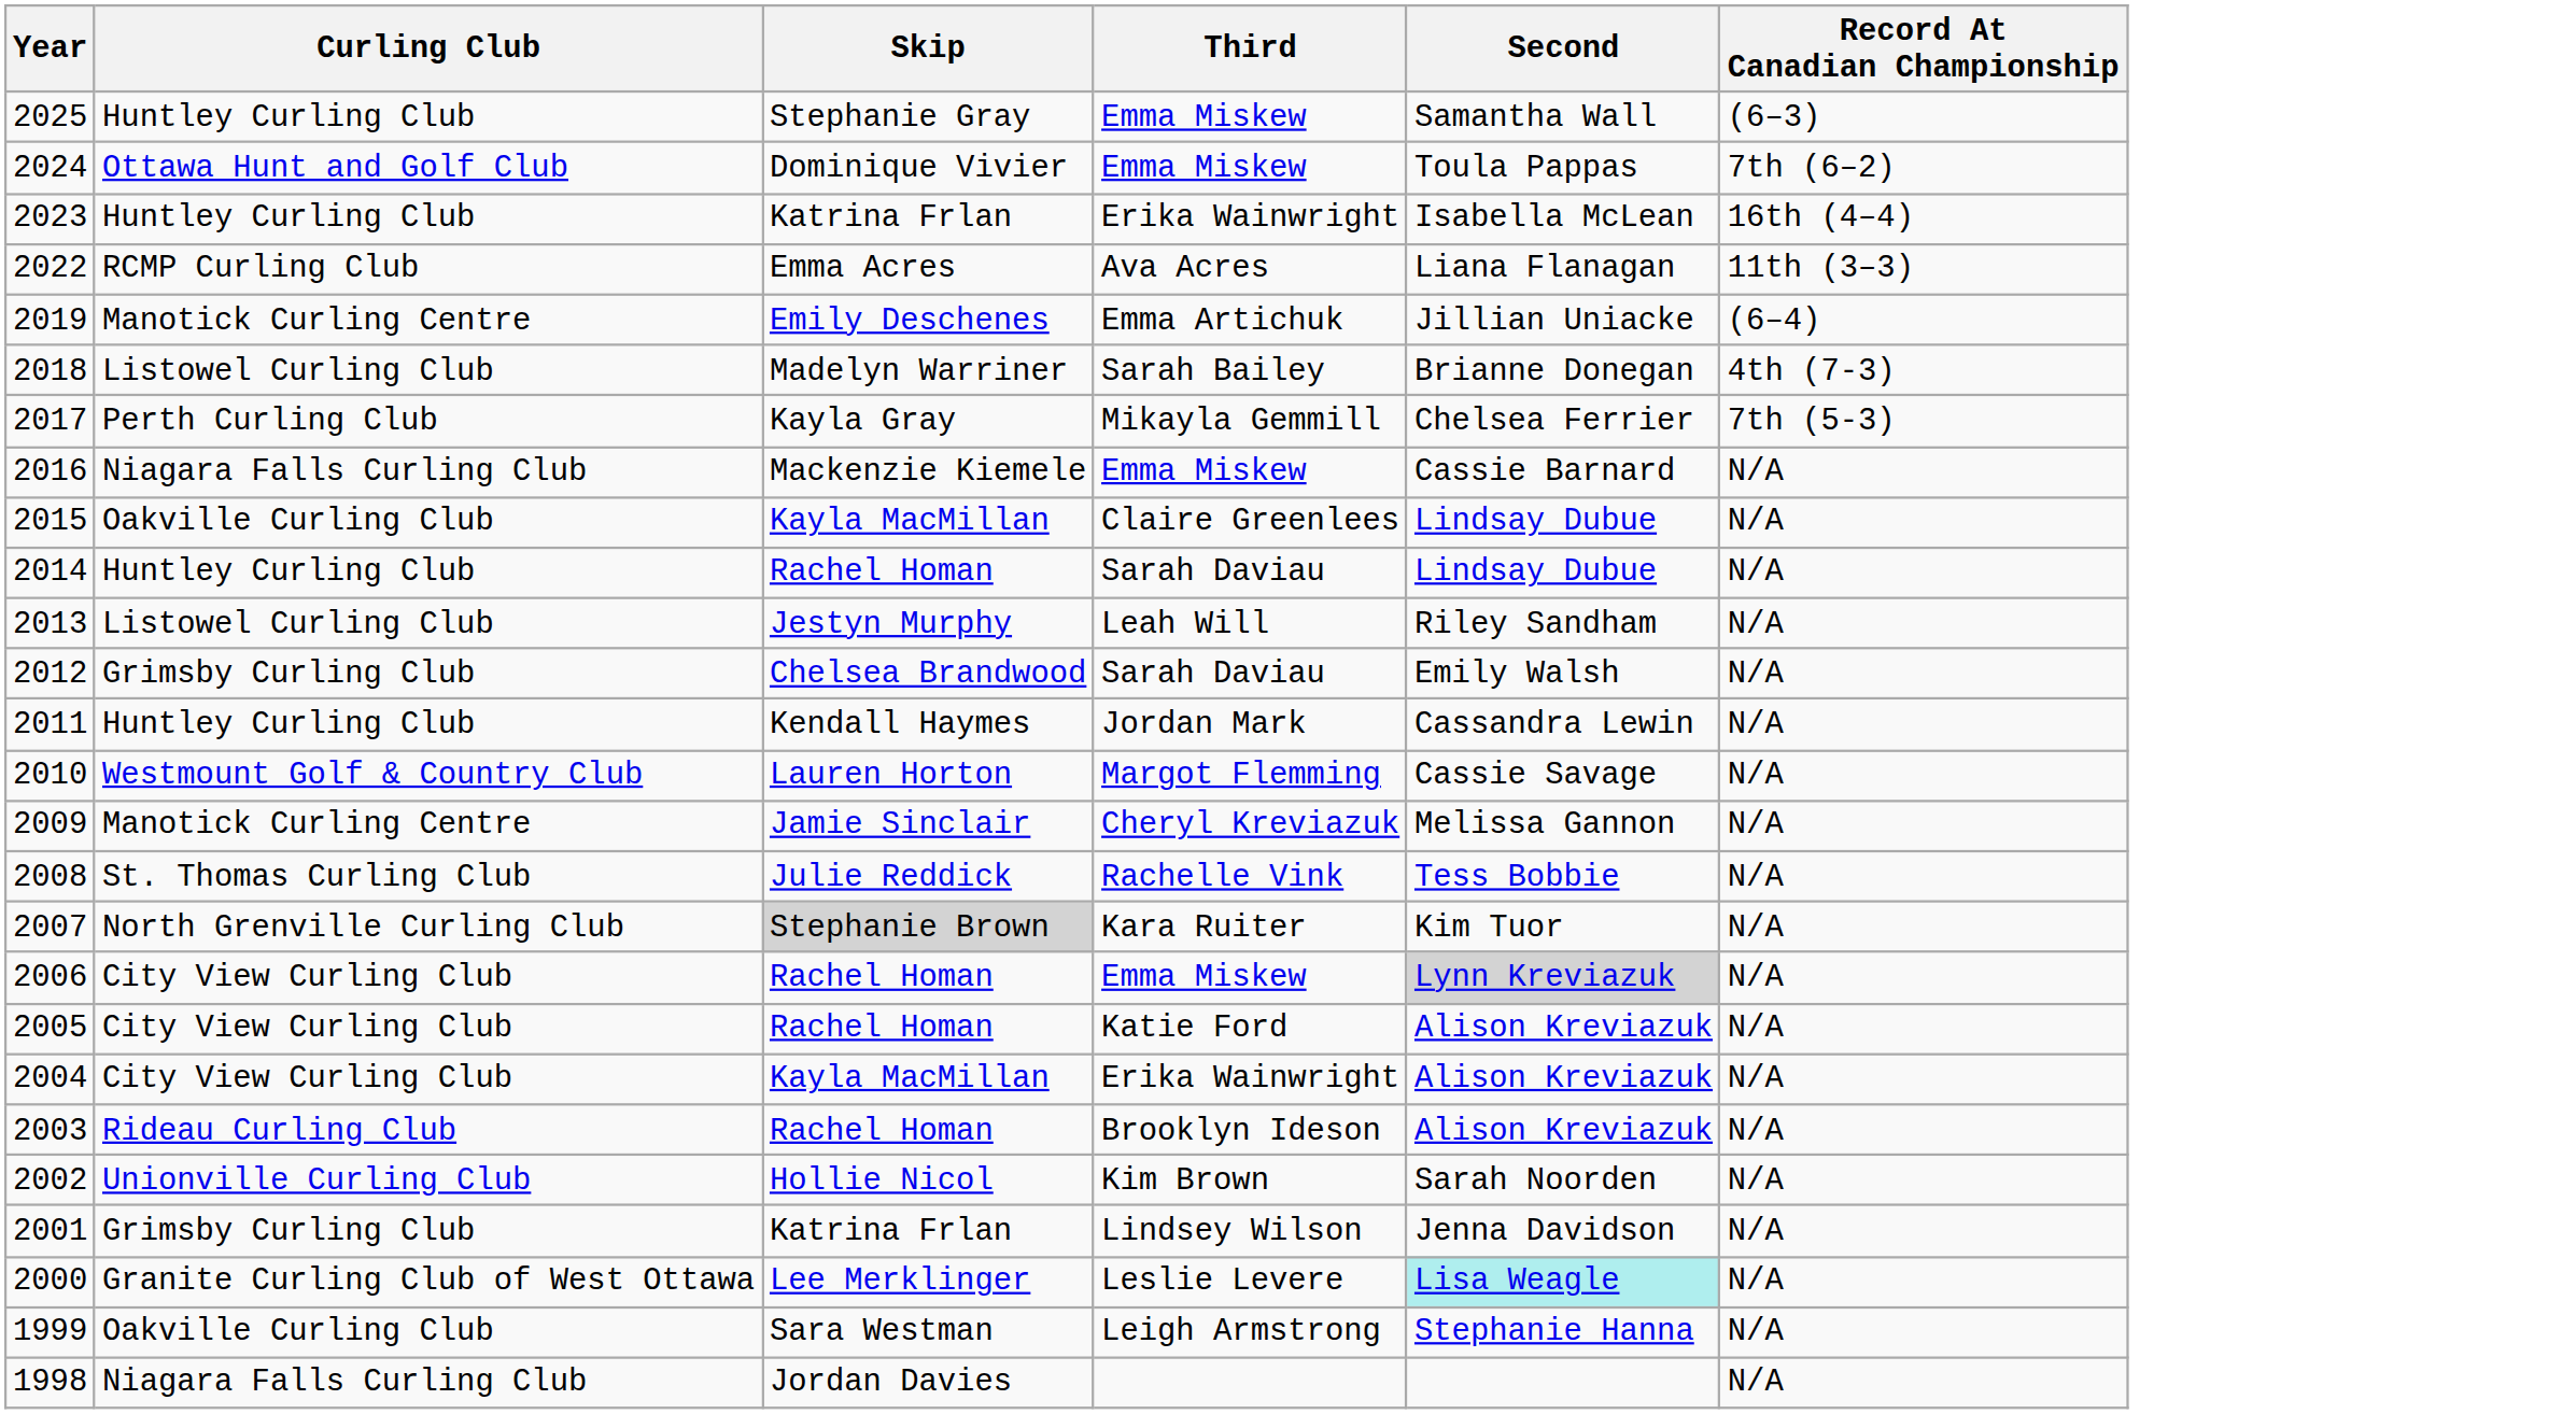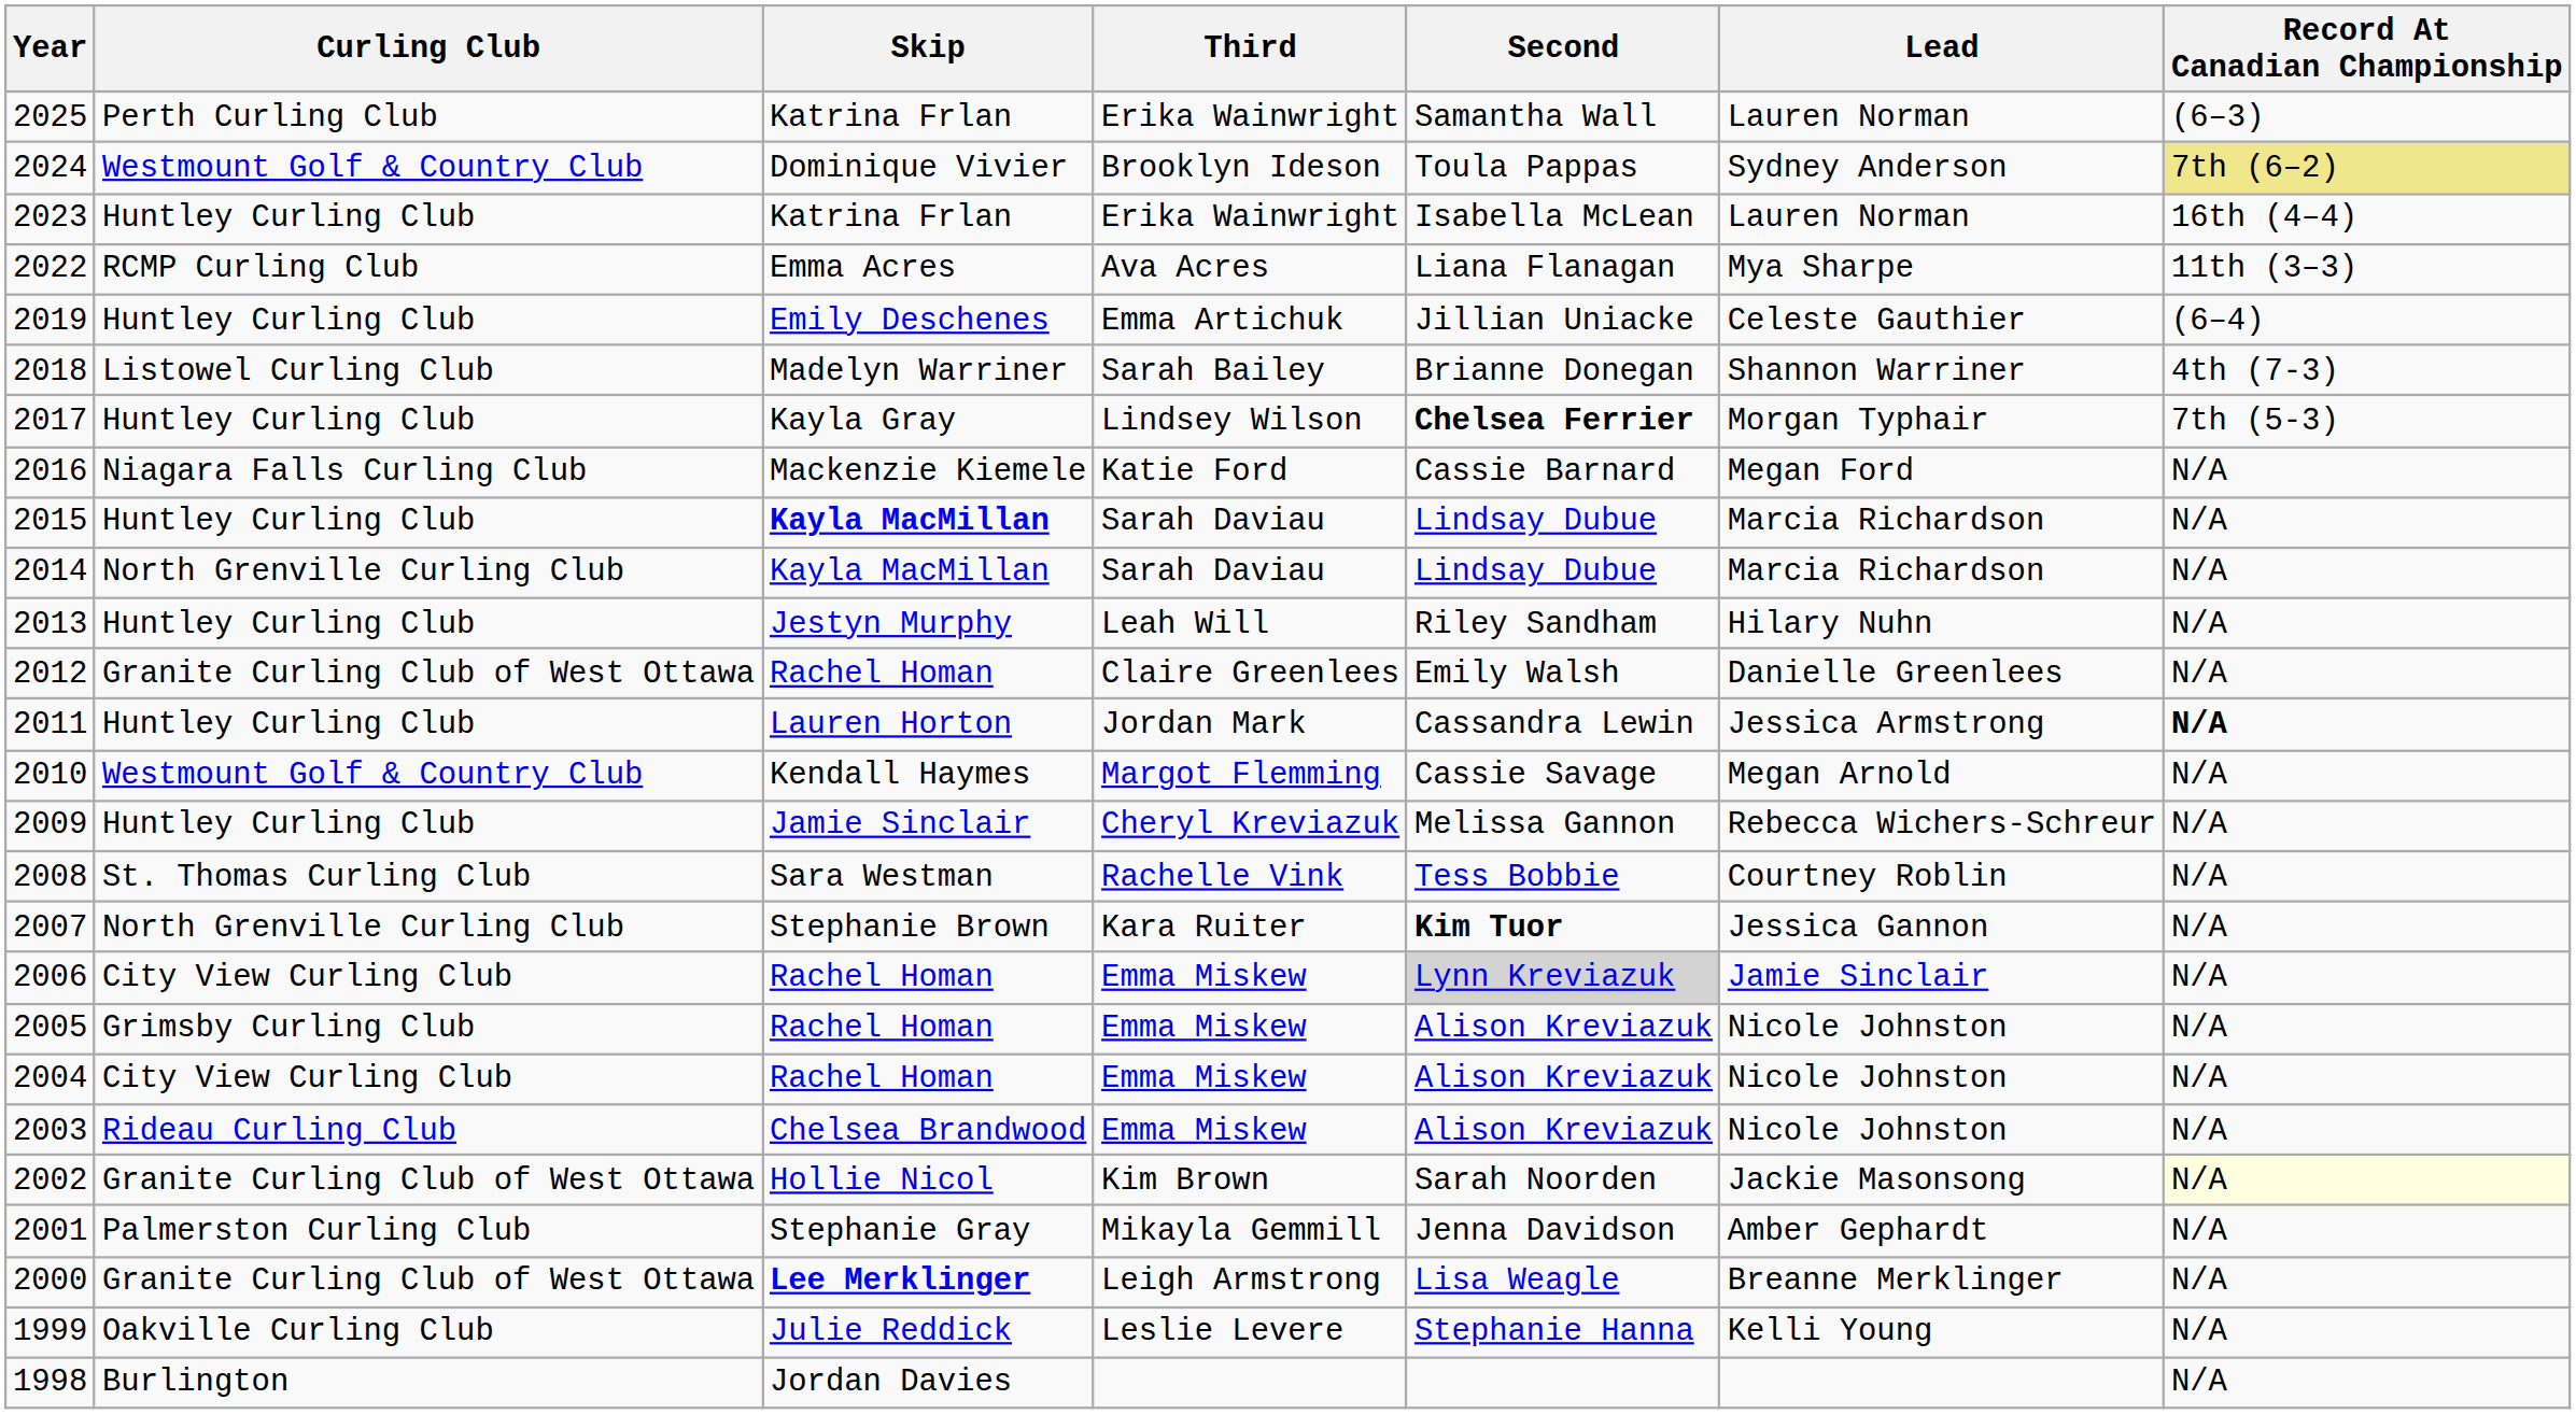+ column: Lead | Lauren Norman | Sydney Anderson | Lauren Norman | Mya Sharpe | Celeste Gauthier | Shannon Warriner | Morgan Typhair | Megan Ford | Marcia Richardson | Marcia Richardson | Hilary Nuhn | Danielle Greenlees | Jessica Armstrong | Megan Arnold | Rebecca Wichers-Schreur | Courtney Roblin | Jessica Gannon | Jamie Sinclair | Nicole Johnston | Nicole Johnston | Nicole Johnston | Jackie Masonsong | Amber Gephardt | Breanne Merklinger | Kelli Young
2025 | Curling Club: Huntley Curling Club -> Perth Curling Club
2025 | Skip: Stephanie Gray -> Katrina Frlan
2025 | Third: Emma Miskew -> Erika Wainwright
2024 | Curling Club: Ottawa Hunt and Golf Club -> Westmount Golf & Country Club
2024 | Third: Emma Miskew -> Brooklyn Ideson
2024 | Record At Canadian Championship: no background -> khaki background
2019 | Curling Club: Manotick Curling Centre -> Huntley Curling Club
2017 | Curling Club: Perth Curling Club -> Huntley Curling Club
2017 | Third: Mikayla Gemmill -> Lindsey Wilson
2017 | Second: normal -> bold
2016 | Third: Emma Miskew -> Katie Ford
2015 | Curling Club: Oakville Curling Club -> Huntley Curling Club
2015 | Skip: normal -> bold
2015 | Third: Claire Greenlees -> Sarah Daviau
2014 | Curling Club: Huntley Curling Club -> North Grenville Curling Club
2014 | Skip: Rachel Homan -> Kayla MacMillan
2013 | Curling Club: Listowel Curling Club -> Huntley Curling Club
2012 | Curling Club: Grimsby Curling Club -> Granite Curling Club of West Ottawa
2012 | Skip: Chelsea Brandwood -> Rachel Homan
2012 | Third: Sarah Daviau -> Claire Greenlees
2011 | Skip: Kendall Haymes -> Lauren Horton
2011 | Record At Canadian Championship: normal -> bold
2010 | Skip: Lauren Horton -> Kendall Haymes
2009 | Curling Club: Manotick Curling Centre -> Huntley Curling Club
2008 | Skip: Julie Reddick -> Sara Westman
2007 | Skip: lightgrey background -> no background
2007 | Second: normal -> bold
2005 | Curling Club: City View Curling Club -> Grimsby Curling Club
2005 | Third: Katie Ford -> Emma Miskew
2004 | Skip: Kayla MacMillan -> Rachel Homan
2004 | Third: Erika Wainwright -> Emma Miskew
2003 | Skip: Rachel Homan -> Chelsea Brandwood
2003 | Third: Brooklyn Ideson -> Emma Miskew
2002 | Curling Club: Unionville Curling Club -> Granite Curling Club of West Ottawa
2002 | Record At Canadian Championship: no background -> lightyellow background
2001 | Curling Club: Grimsby Curling Club -> Palmerston Curling Club
2001 | Skip: Katrina Frlan -> Stephanie Gray
2001 | Third: Lindsey Wilson -> Mikayla Gemmill
2000 | Skip: normal -> bold
2000 | Third: Leslie Levere -> Leigh Armstrong
2000 | Second: paleturquoise background -> no background
1999 | Skip: Sara Westman -> Julie Reddick
1999 | Third: Leigh Armstrong -> Leslie Levere
1998 | Curling Club: Niagara Falls Curling Club -> Burlington
